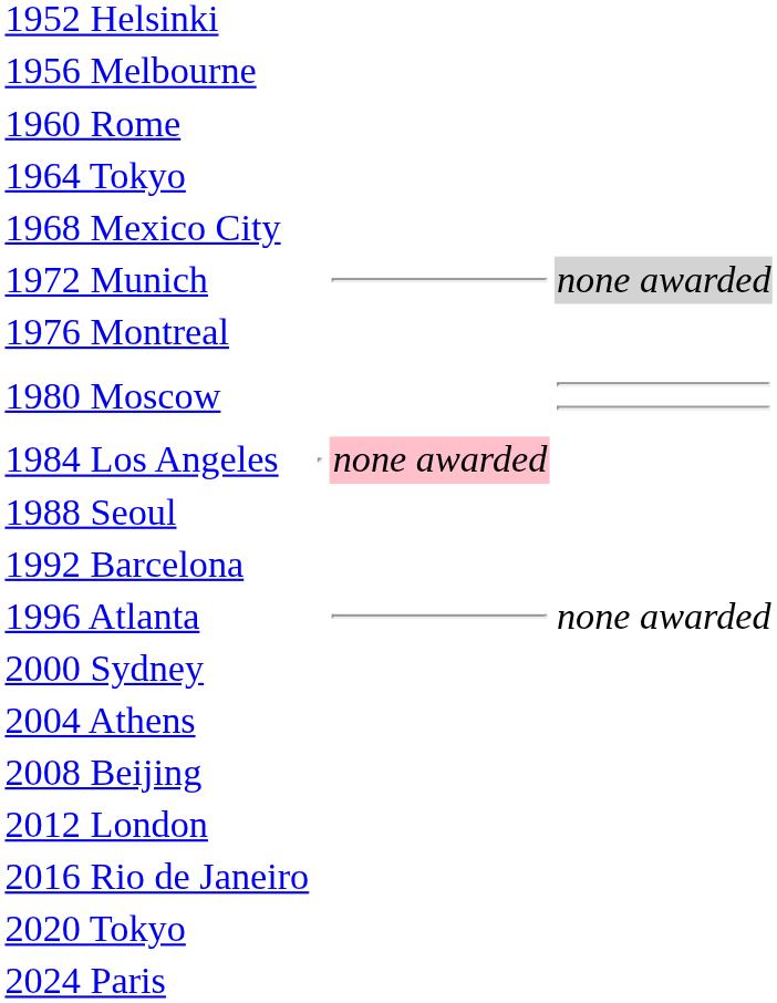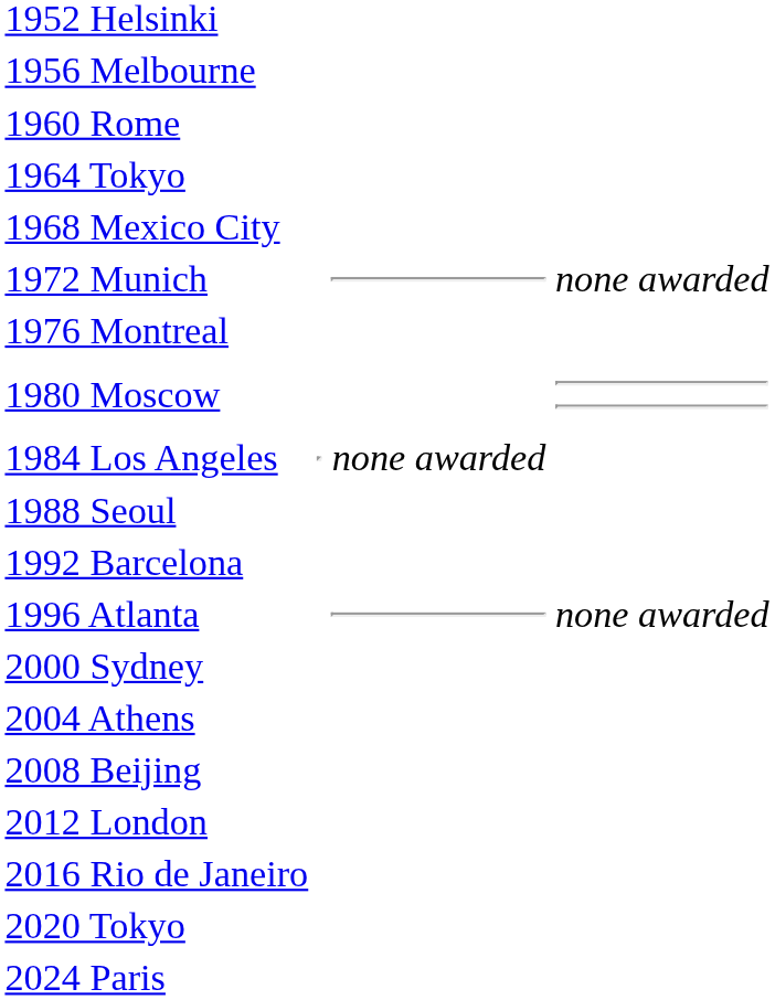1972 Munich | column 3: lightgrey background -> no background
1984 Los Angeles | column 2: pink background -> no background
